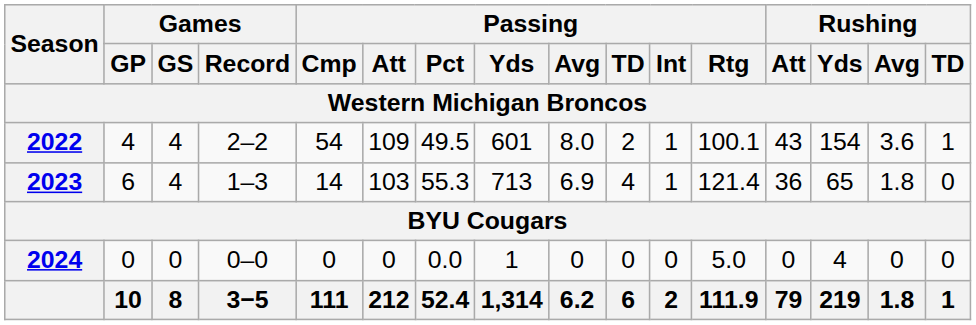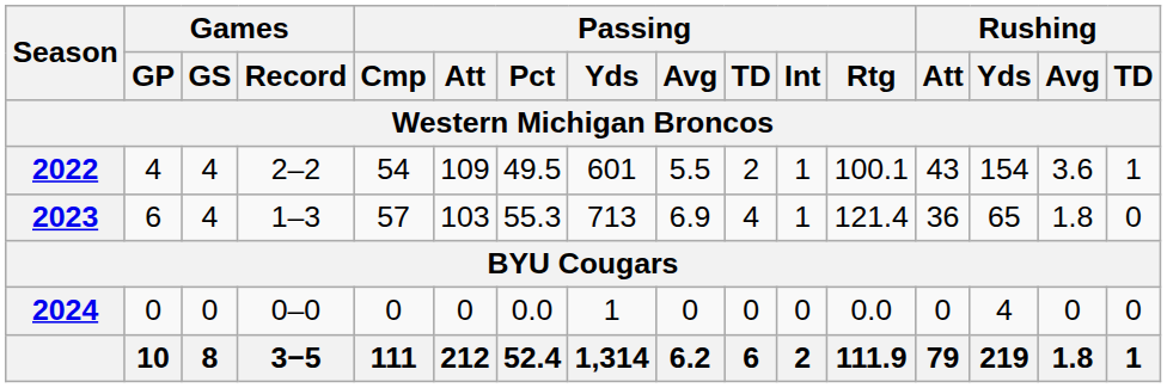2022 | Passing / Avg / Western Michigan Broncos: 8.0 -> 5.5
2023 | Passing / Cmp / Western Michigan Broncos: 14 -> 57
2024 | Passing / Rtg / Western Michigan Broncos: 5.0 -> 0.0
